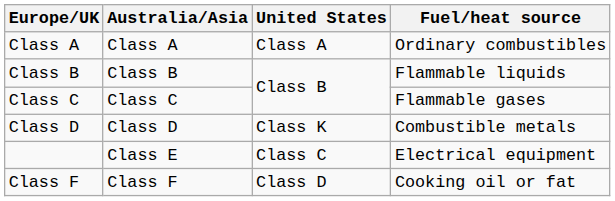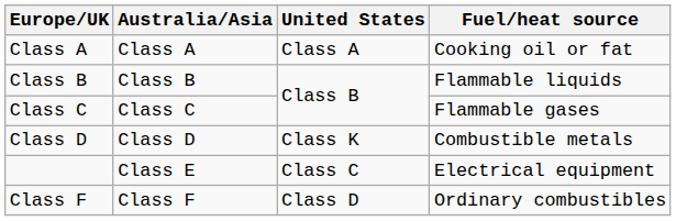row 2 | Fuel/heat source: Ordinary combustibles -> Cooking oil or fat
row 7 | Fuel/heat source: Cooking oil or fat -> Ordinary combustibles
